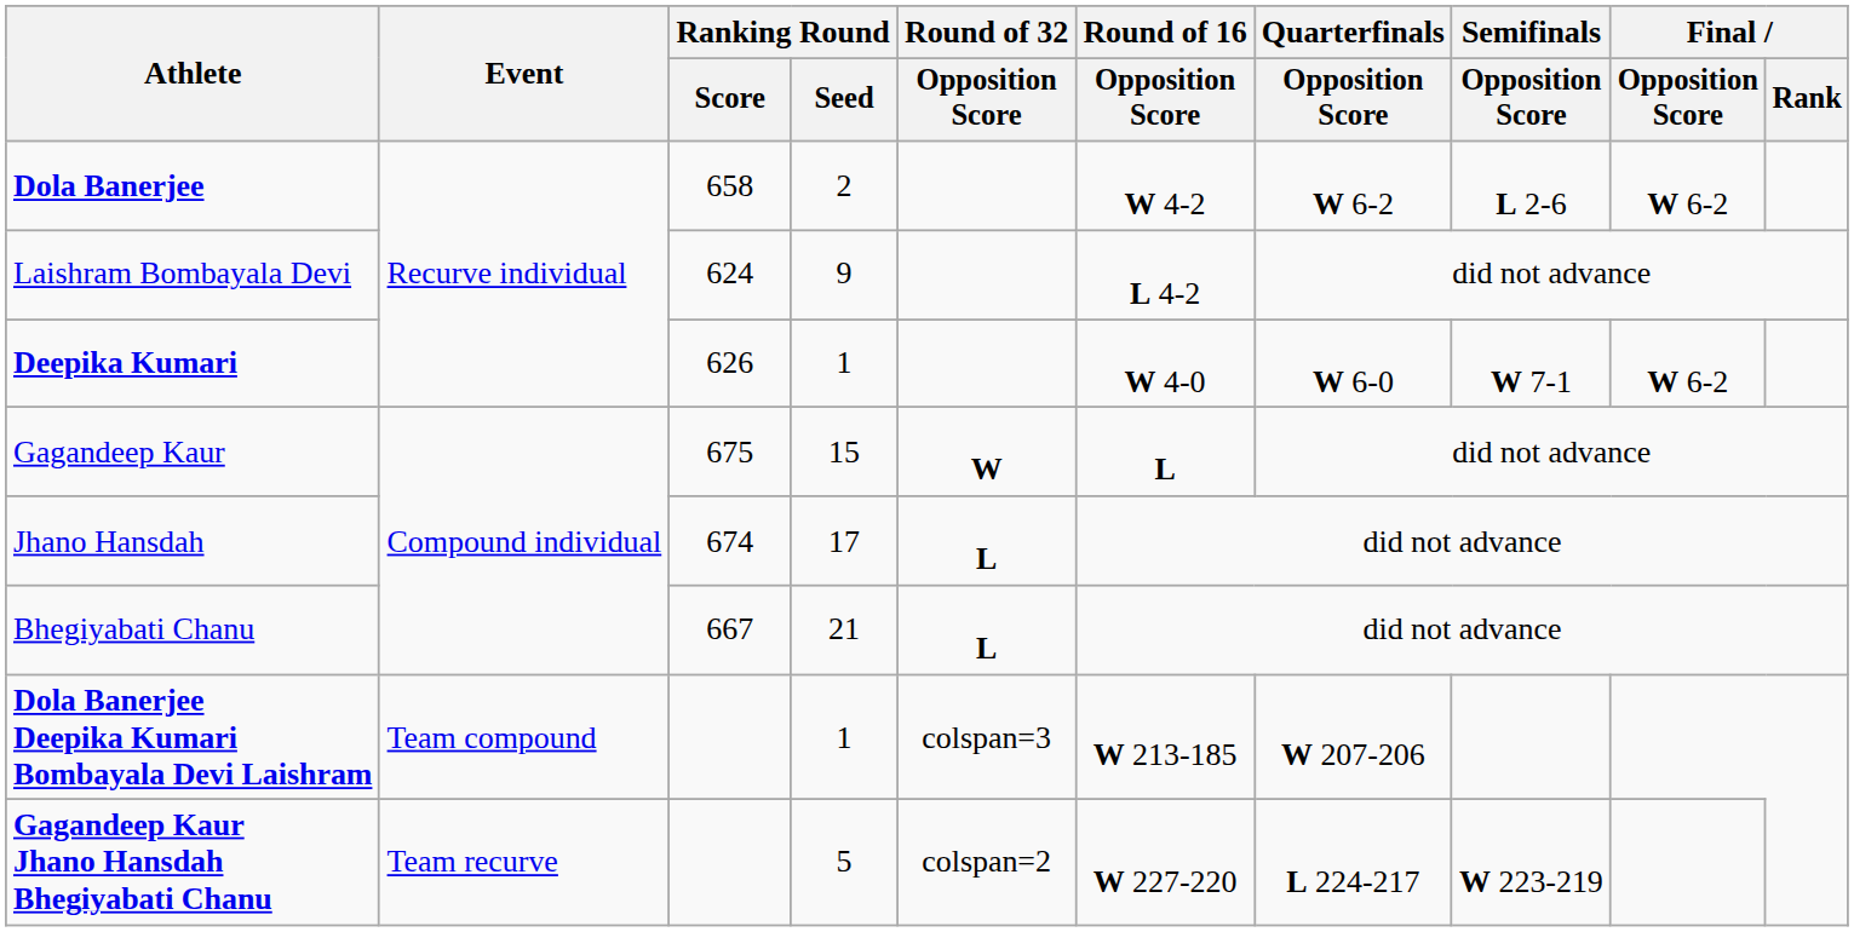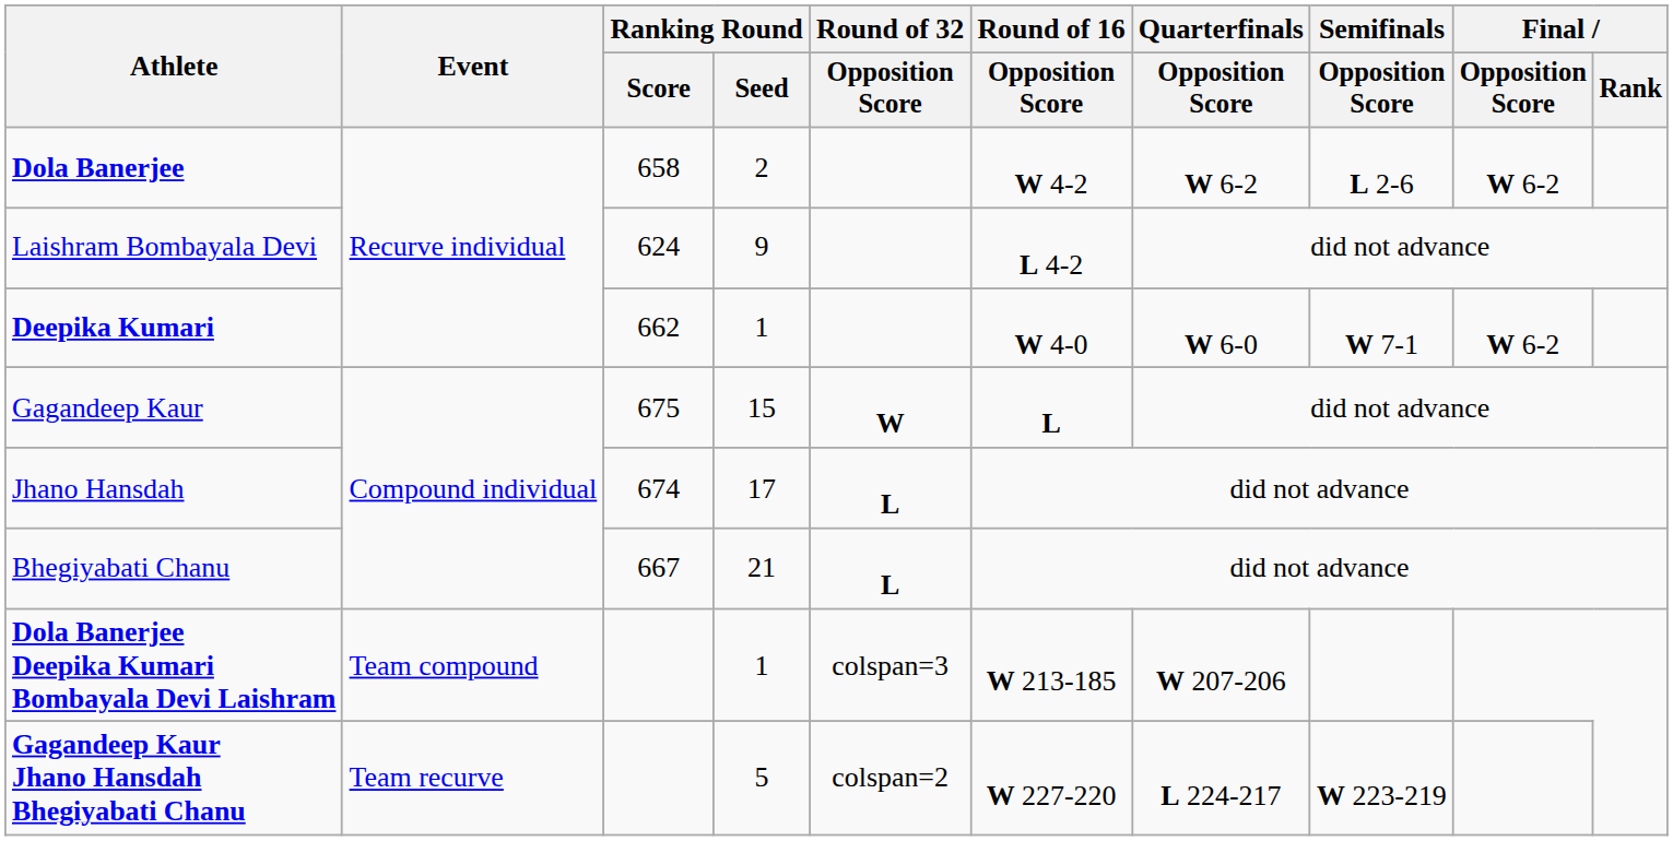Deepika Kumari | Ranking Round / Score: 626 -> 662
